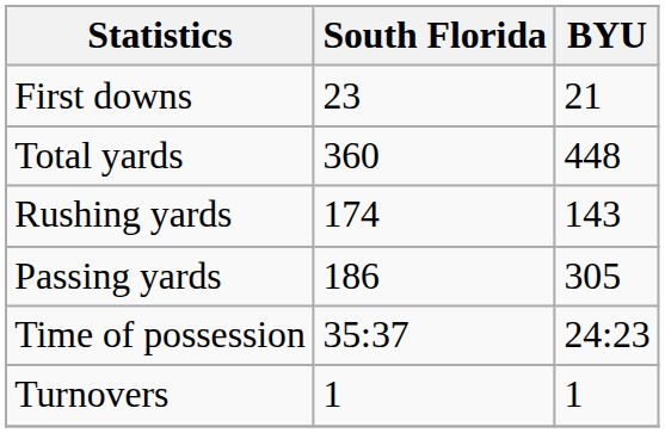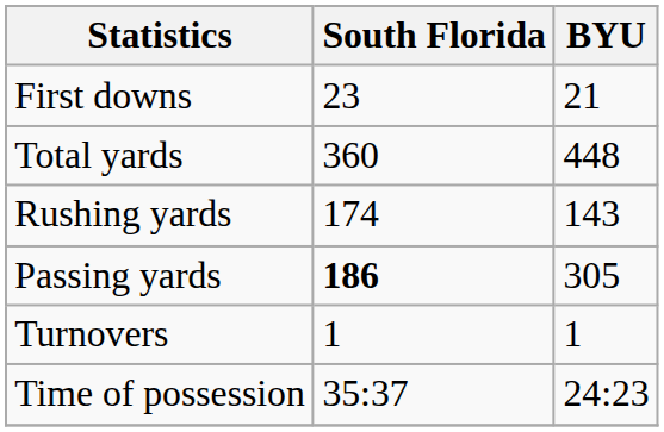Passing yards | South Florida: normal -> bold
rows swapped: Turnovers <-> Time of possession
